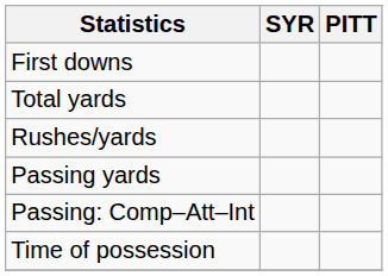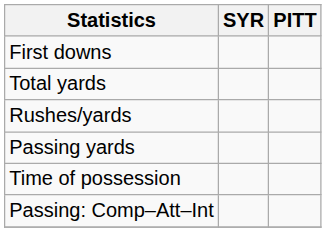rows swapped: Passing: Comp–Att–Int <-> Time of possession
